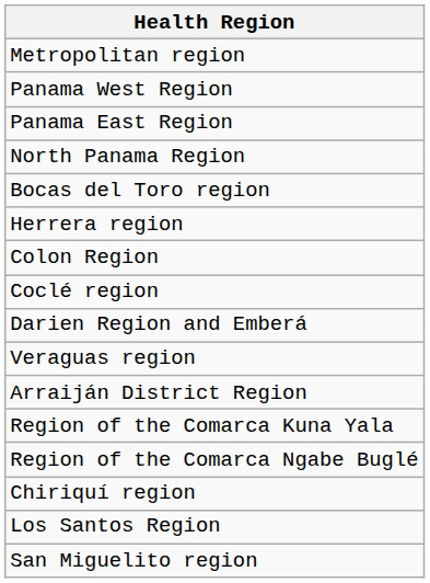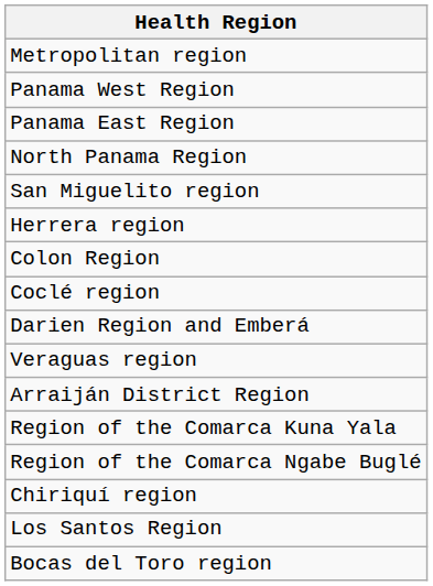row 6 | column 1: Bocas del Toro region -> San Miguelito region
row 17 | column 1: San Miguelito region -> Bocas del Toro region
